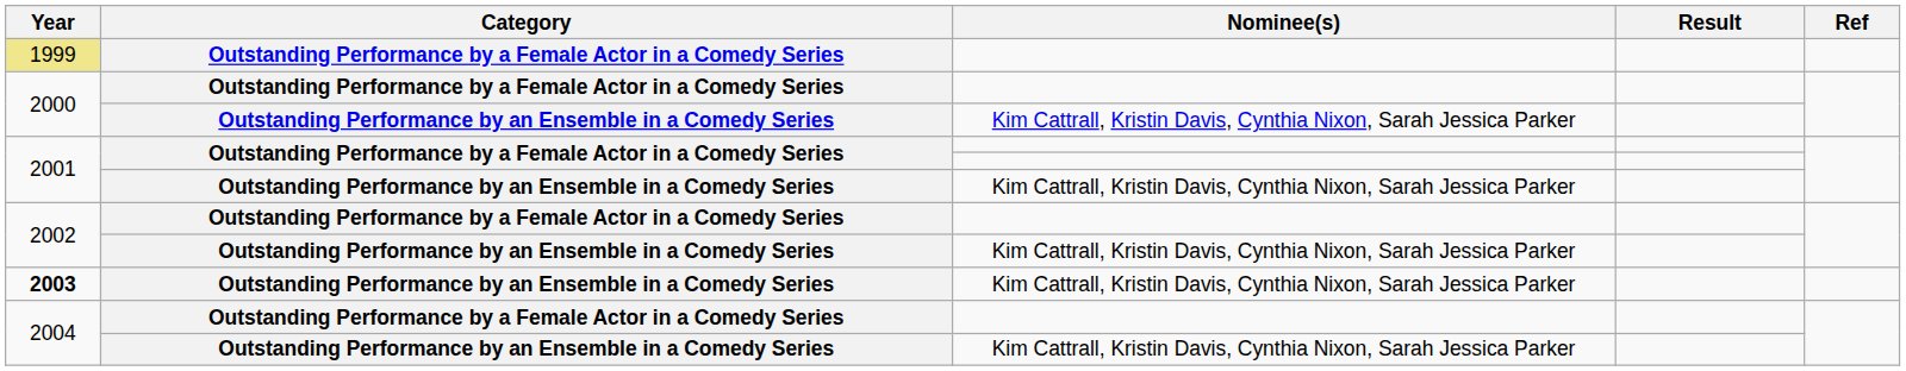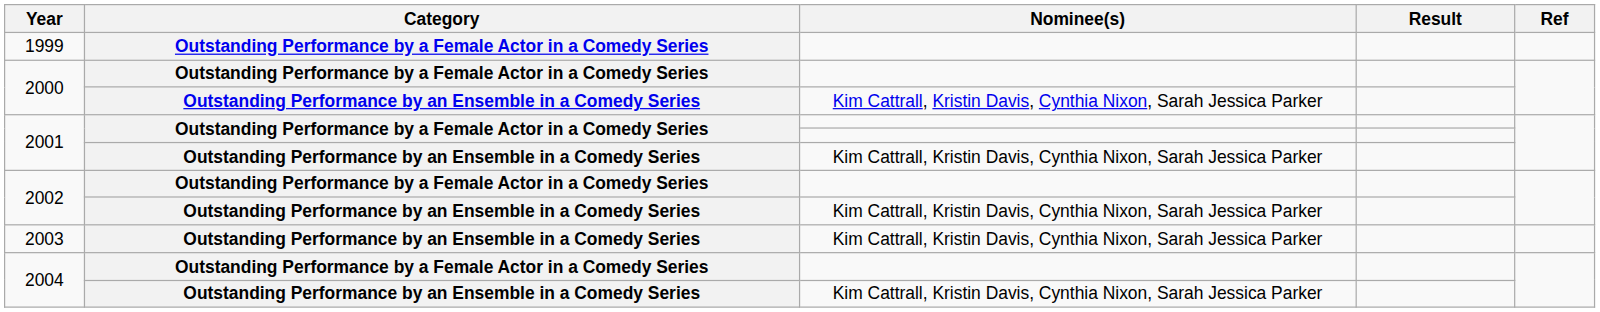1999 | Year: khaki background -> no background
2003 | Year: bold -> normal
